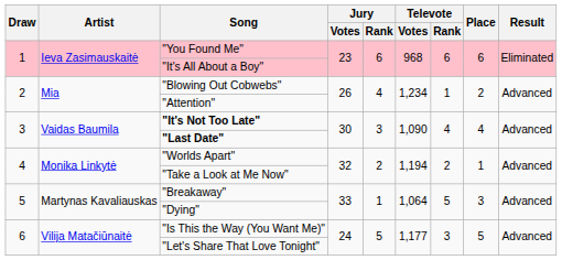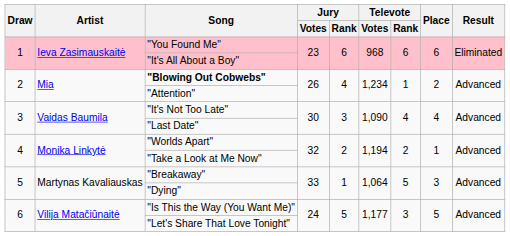"Blowing Out Cobwebs" | Song: normal -> bold
"It's Not Too Late" | Song: bold -> normal
"Last Date" | Song: bold -> normal
